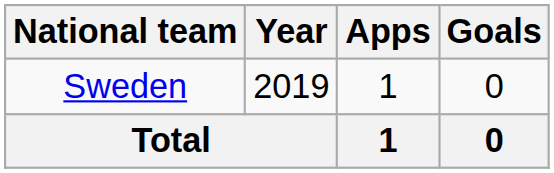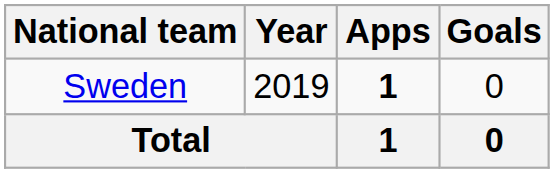Sweden | Apps: normal -> bold
